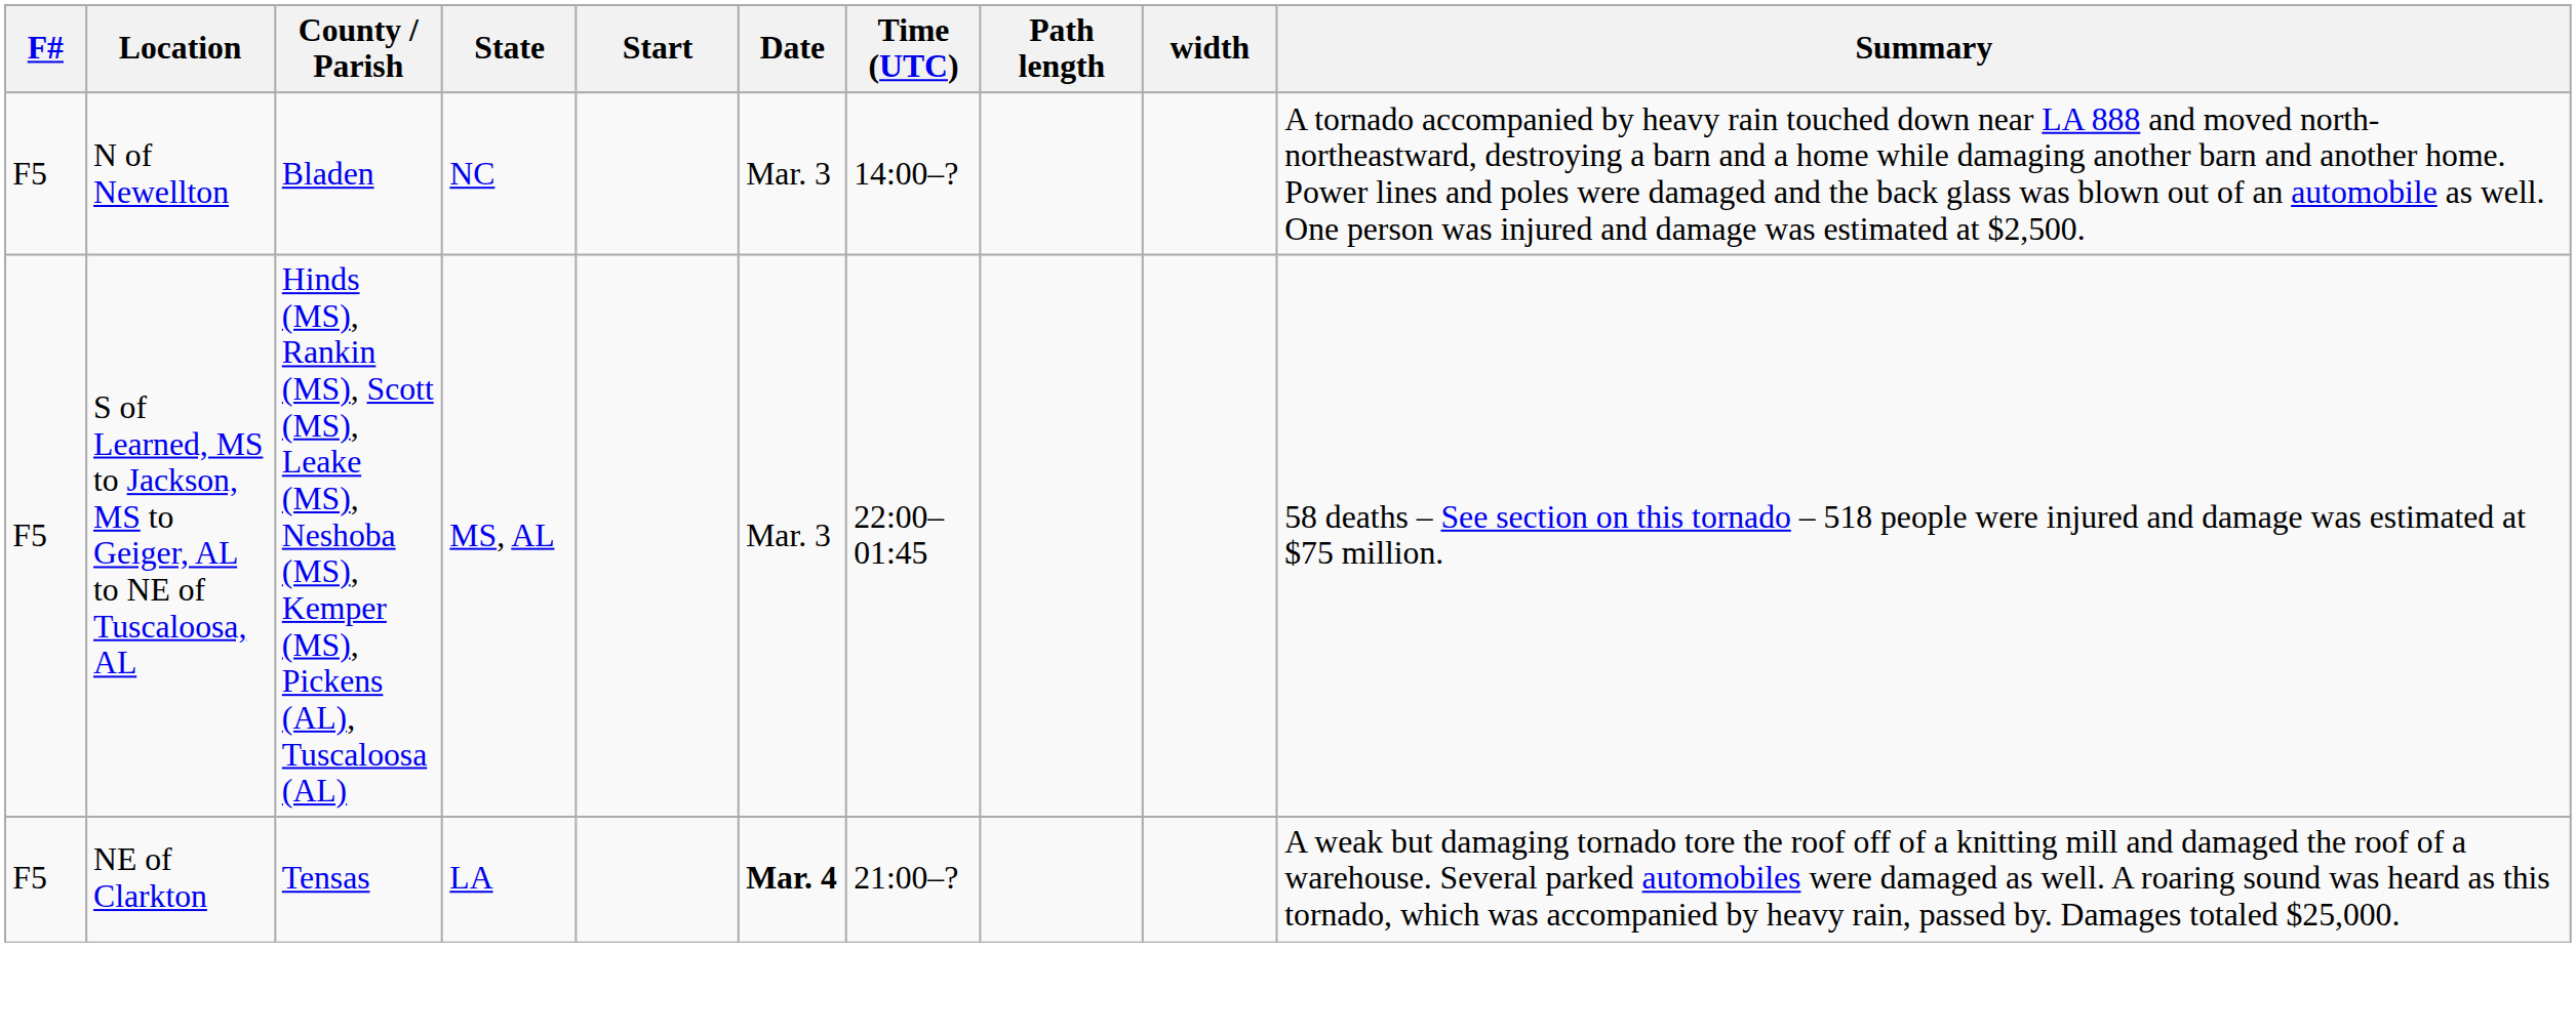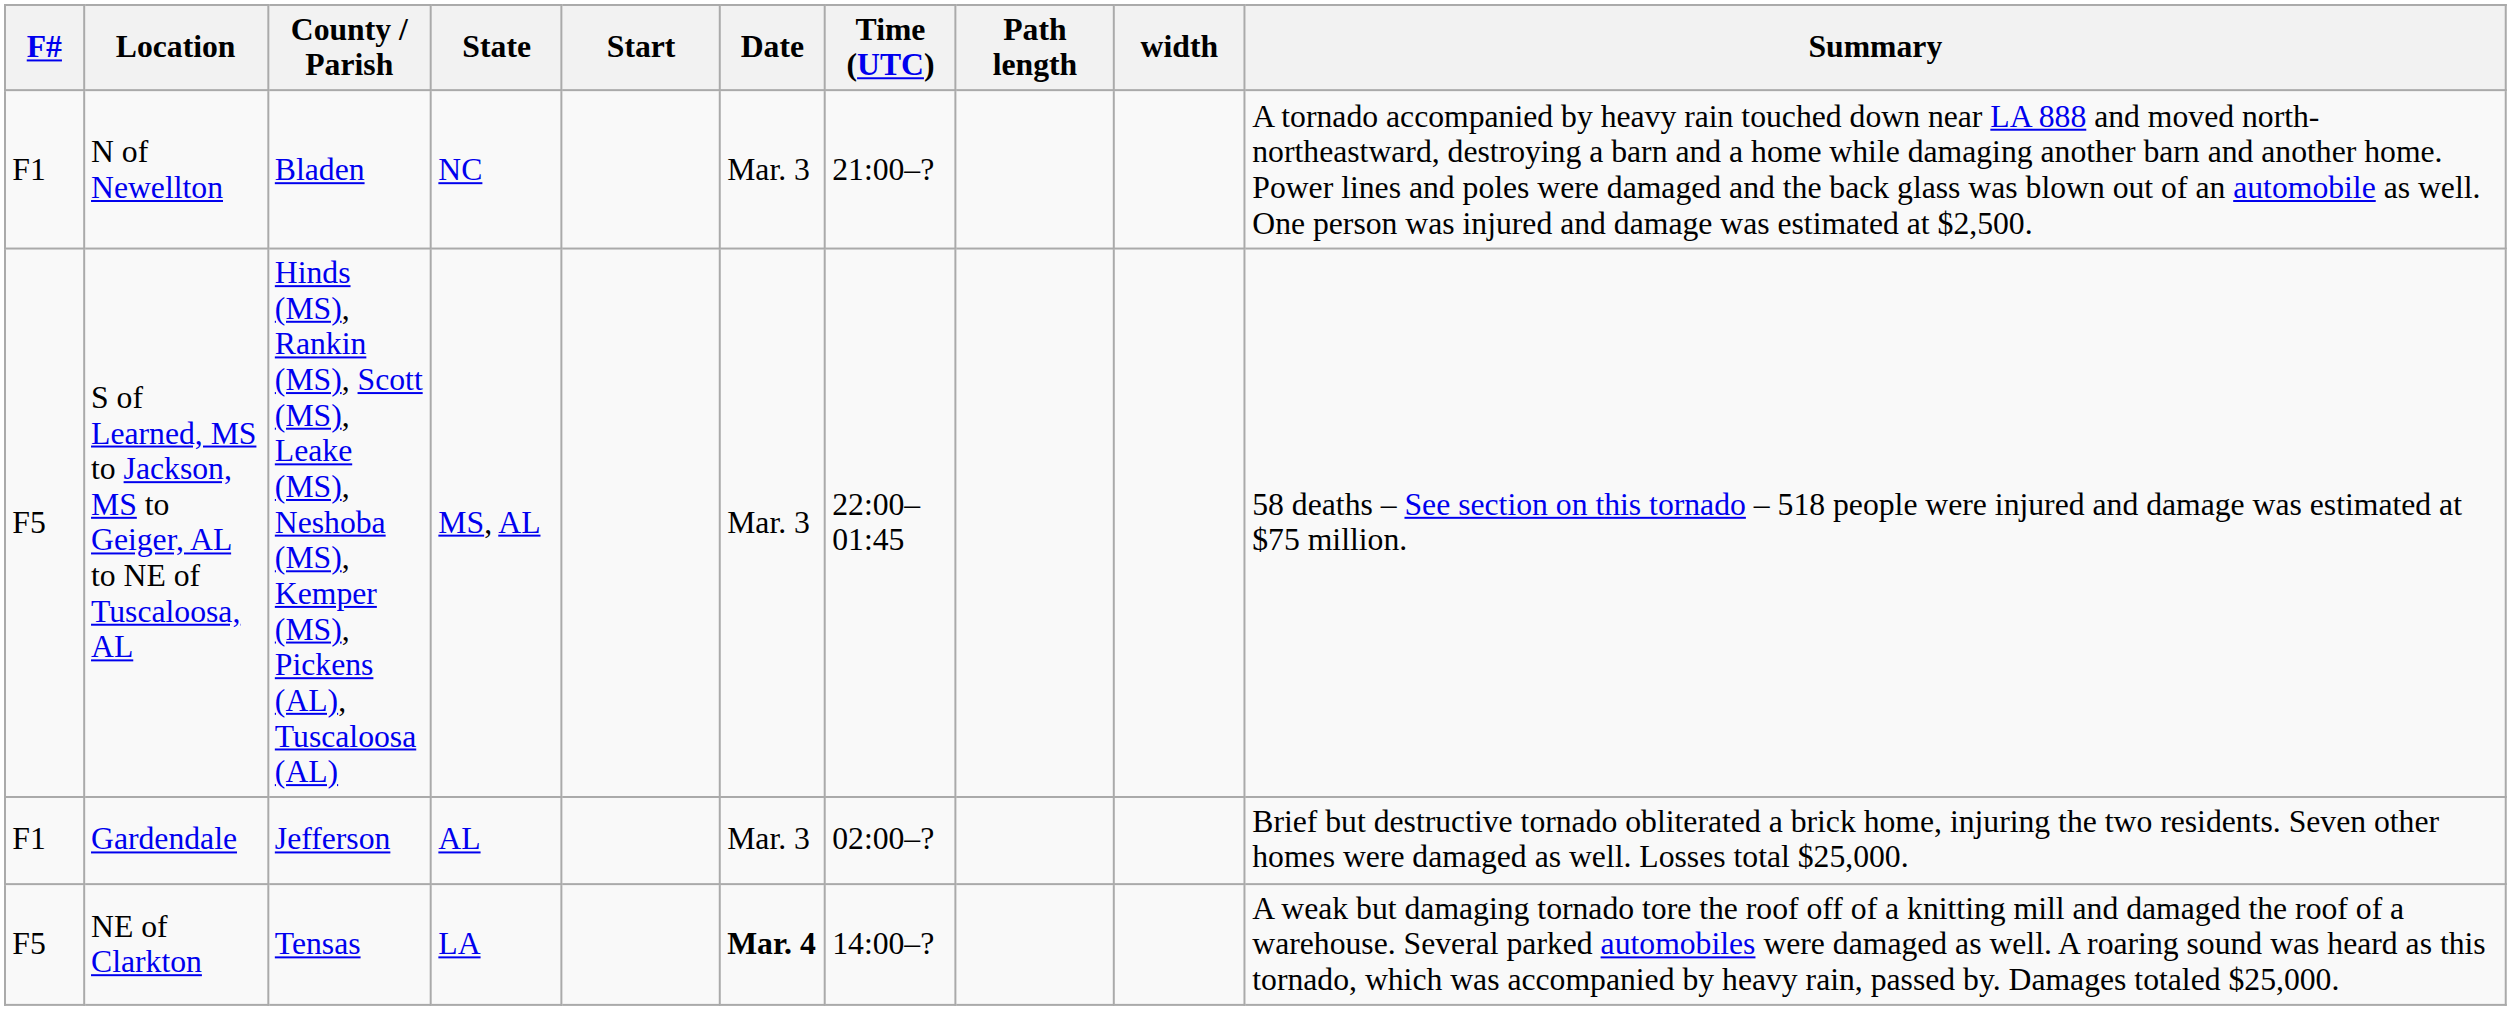N of Newellton | F#: F5 -> F1
N of Newellton | Time (UTC): 14:00–? -> 21:00–?
+ row: F1 | Gardendale | Jefferson | AL | Mar. 3 | 02:00–? | Brief but destructive tornado obliterated a brick home, injuring the two residents. Seven other homes were damaged as well. Losses total $25,000.
NE of Clarkton | Time (UTC): 21:00–? -> 14:00–?
